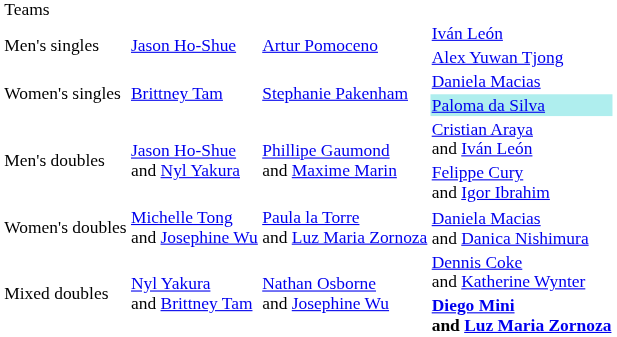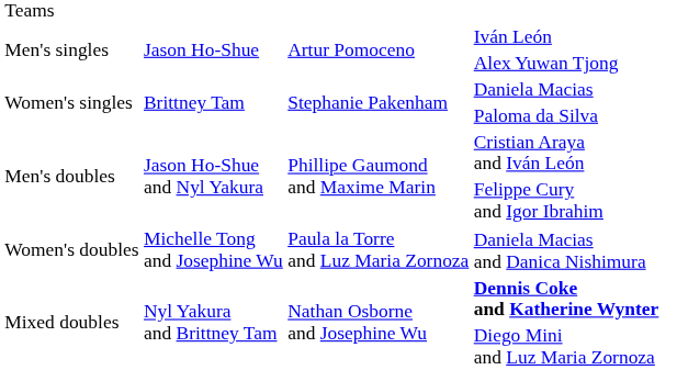Paloma da Silva | column 4: paleturquoise background -> no background
Dennis Coke and Katherine Wynter | column 4: normal -> bold
Diego Mini and Luz Maria Zornoza | column 4: bold -> normal
